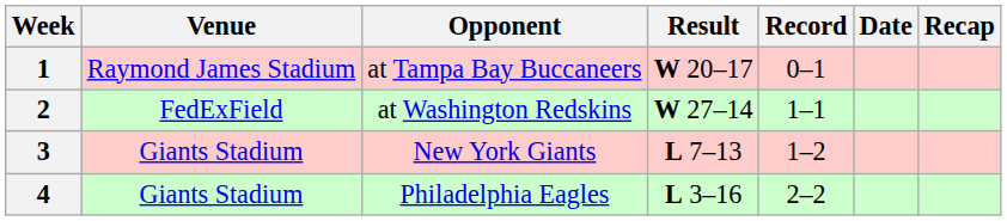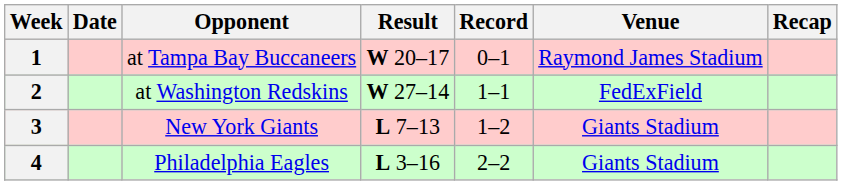columns swapped: Date <-> Venue
